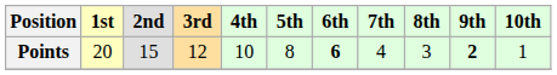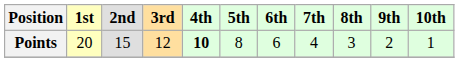Points | 4th: normal -> bold
Points | 6th: bold -> normal
Points | 9th: bold -> normal
